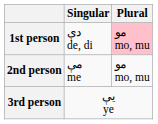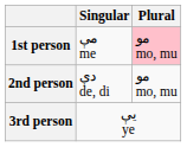1st person | Singular: دې de, di -> مې me
2nd person | Singular: مې me -> دې de, di
